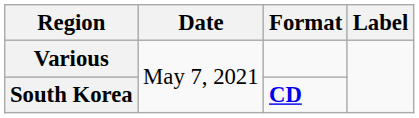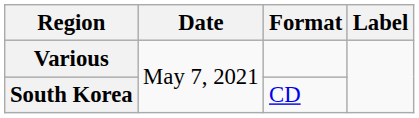South Korea | Format: bold -> normal
